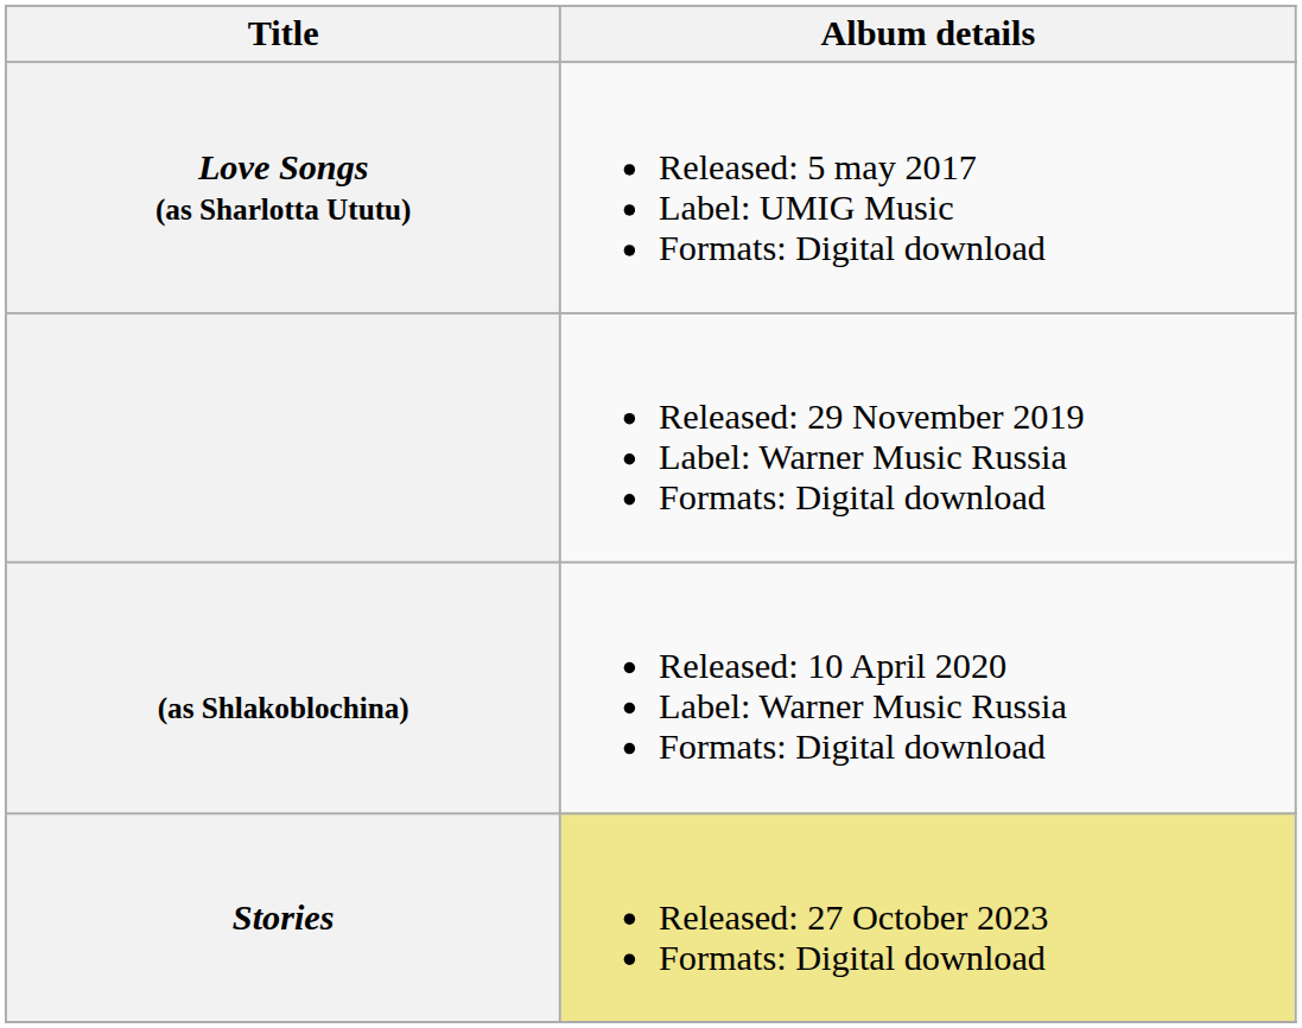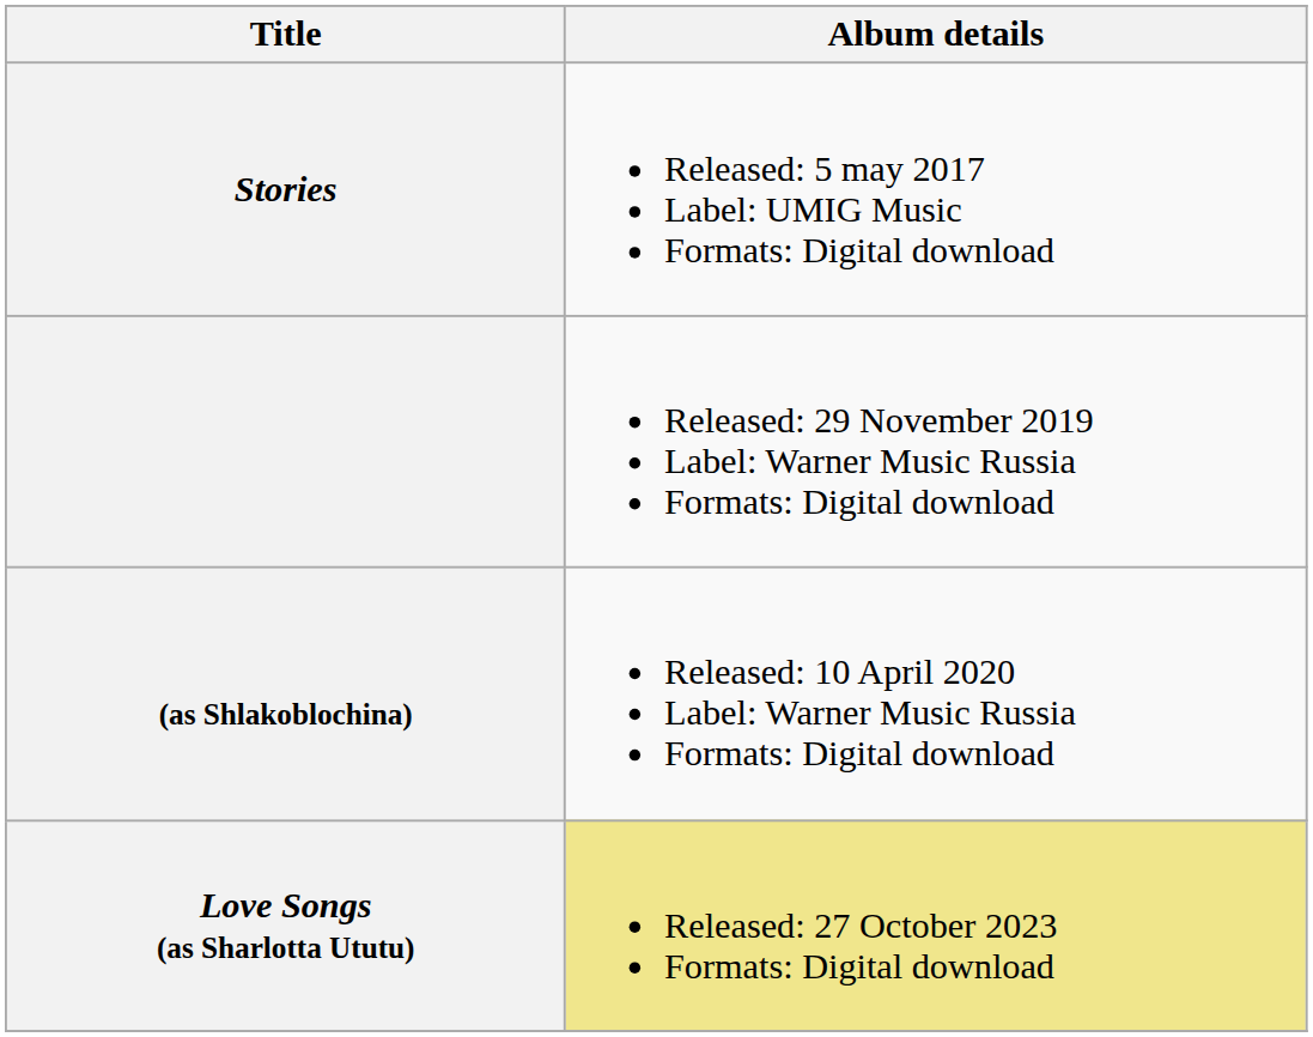row 2 | Title: Love Songs (as Sharlotta Ututu) -> Stories
row 5 | Title: Stories -> Love Songs (as Sharlotta Ututu)
